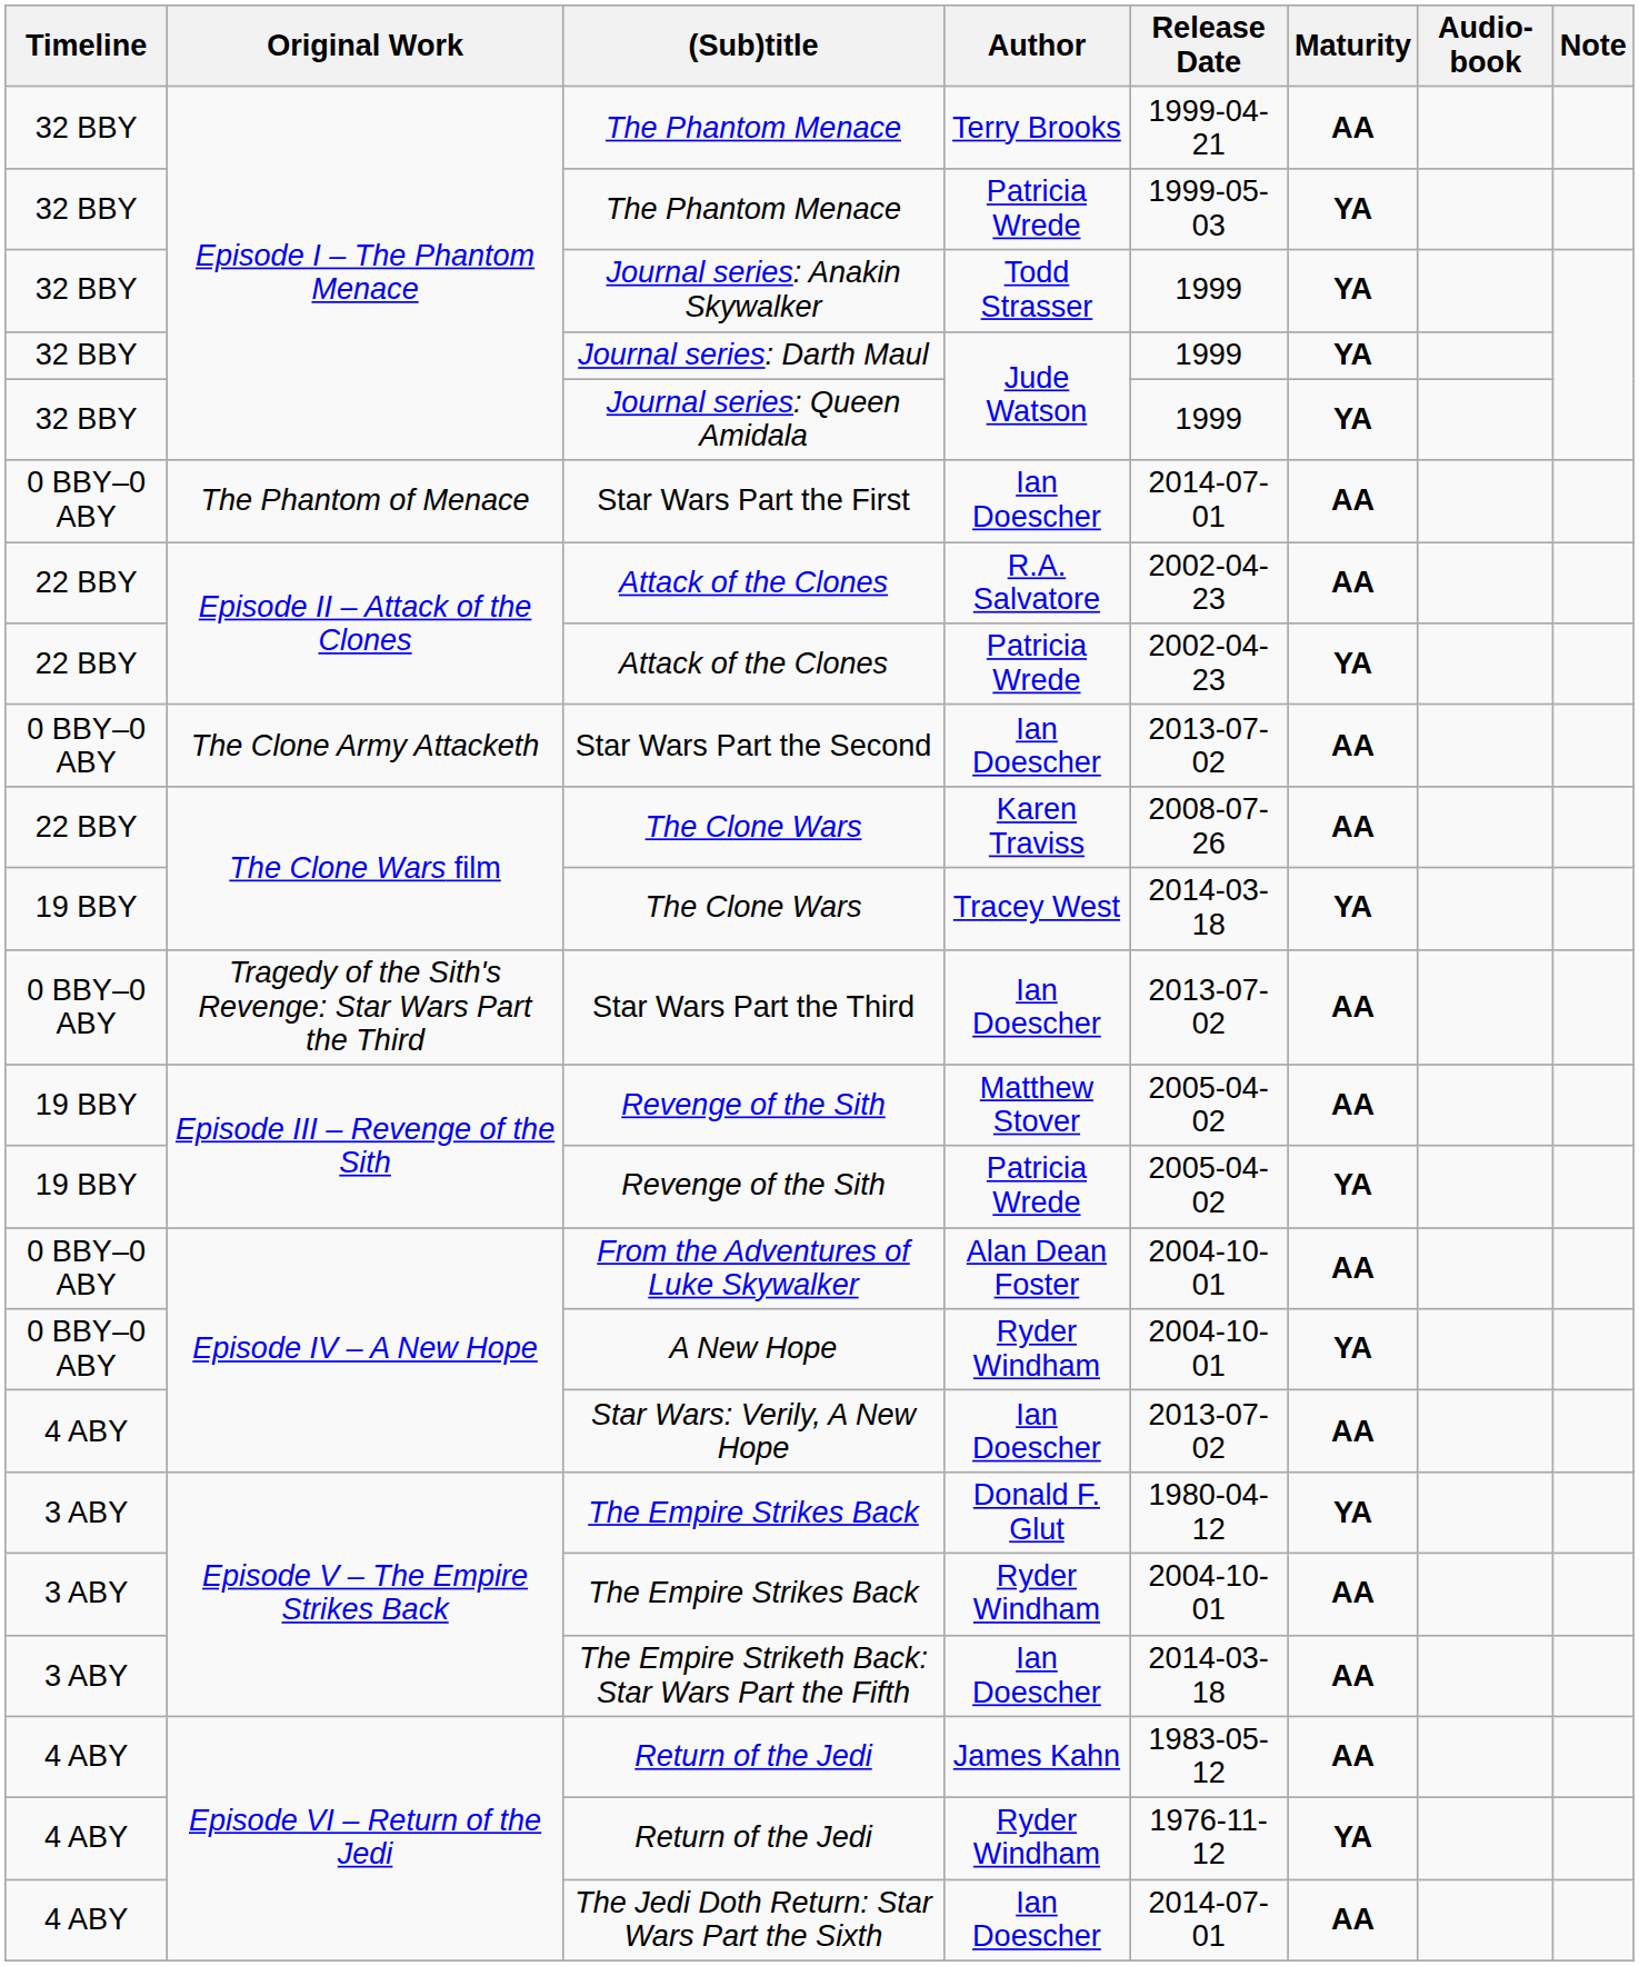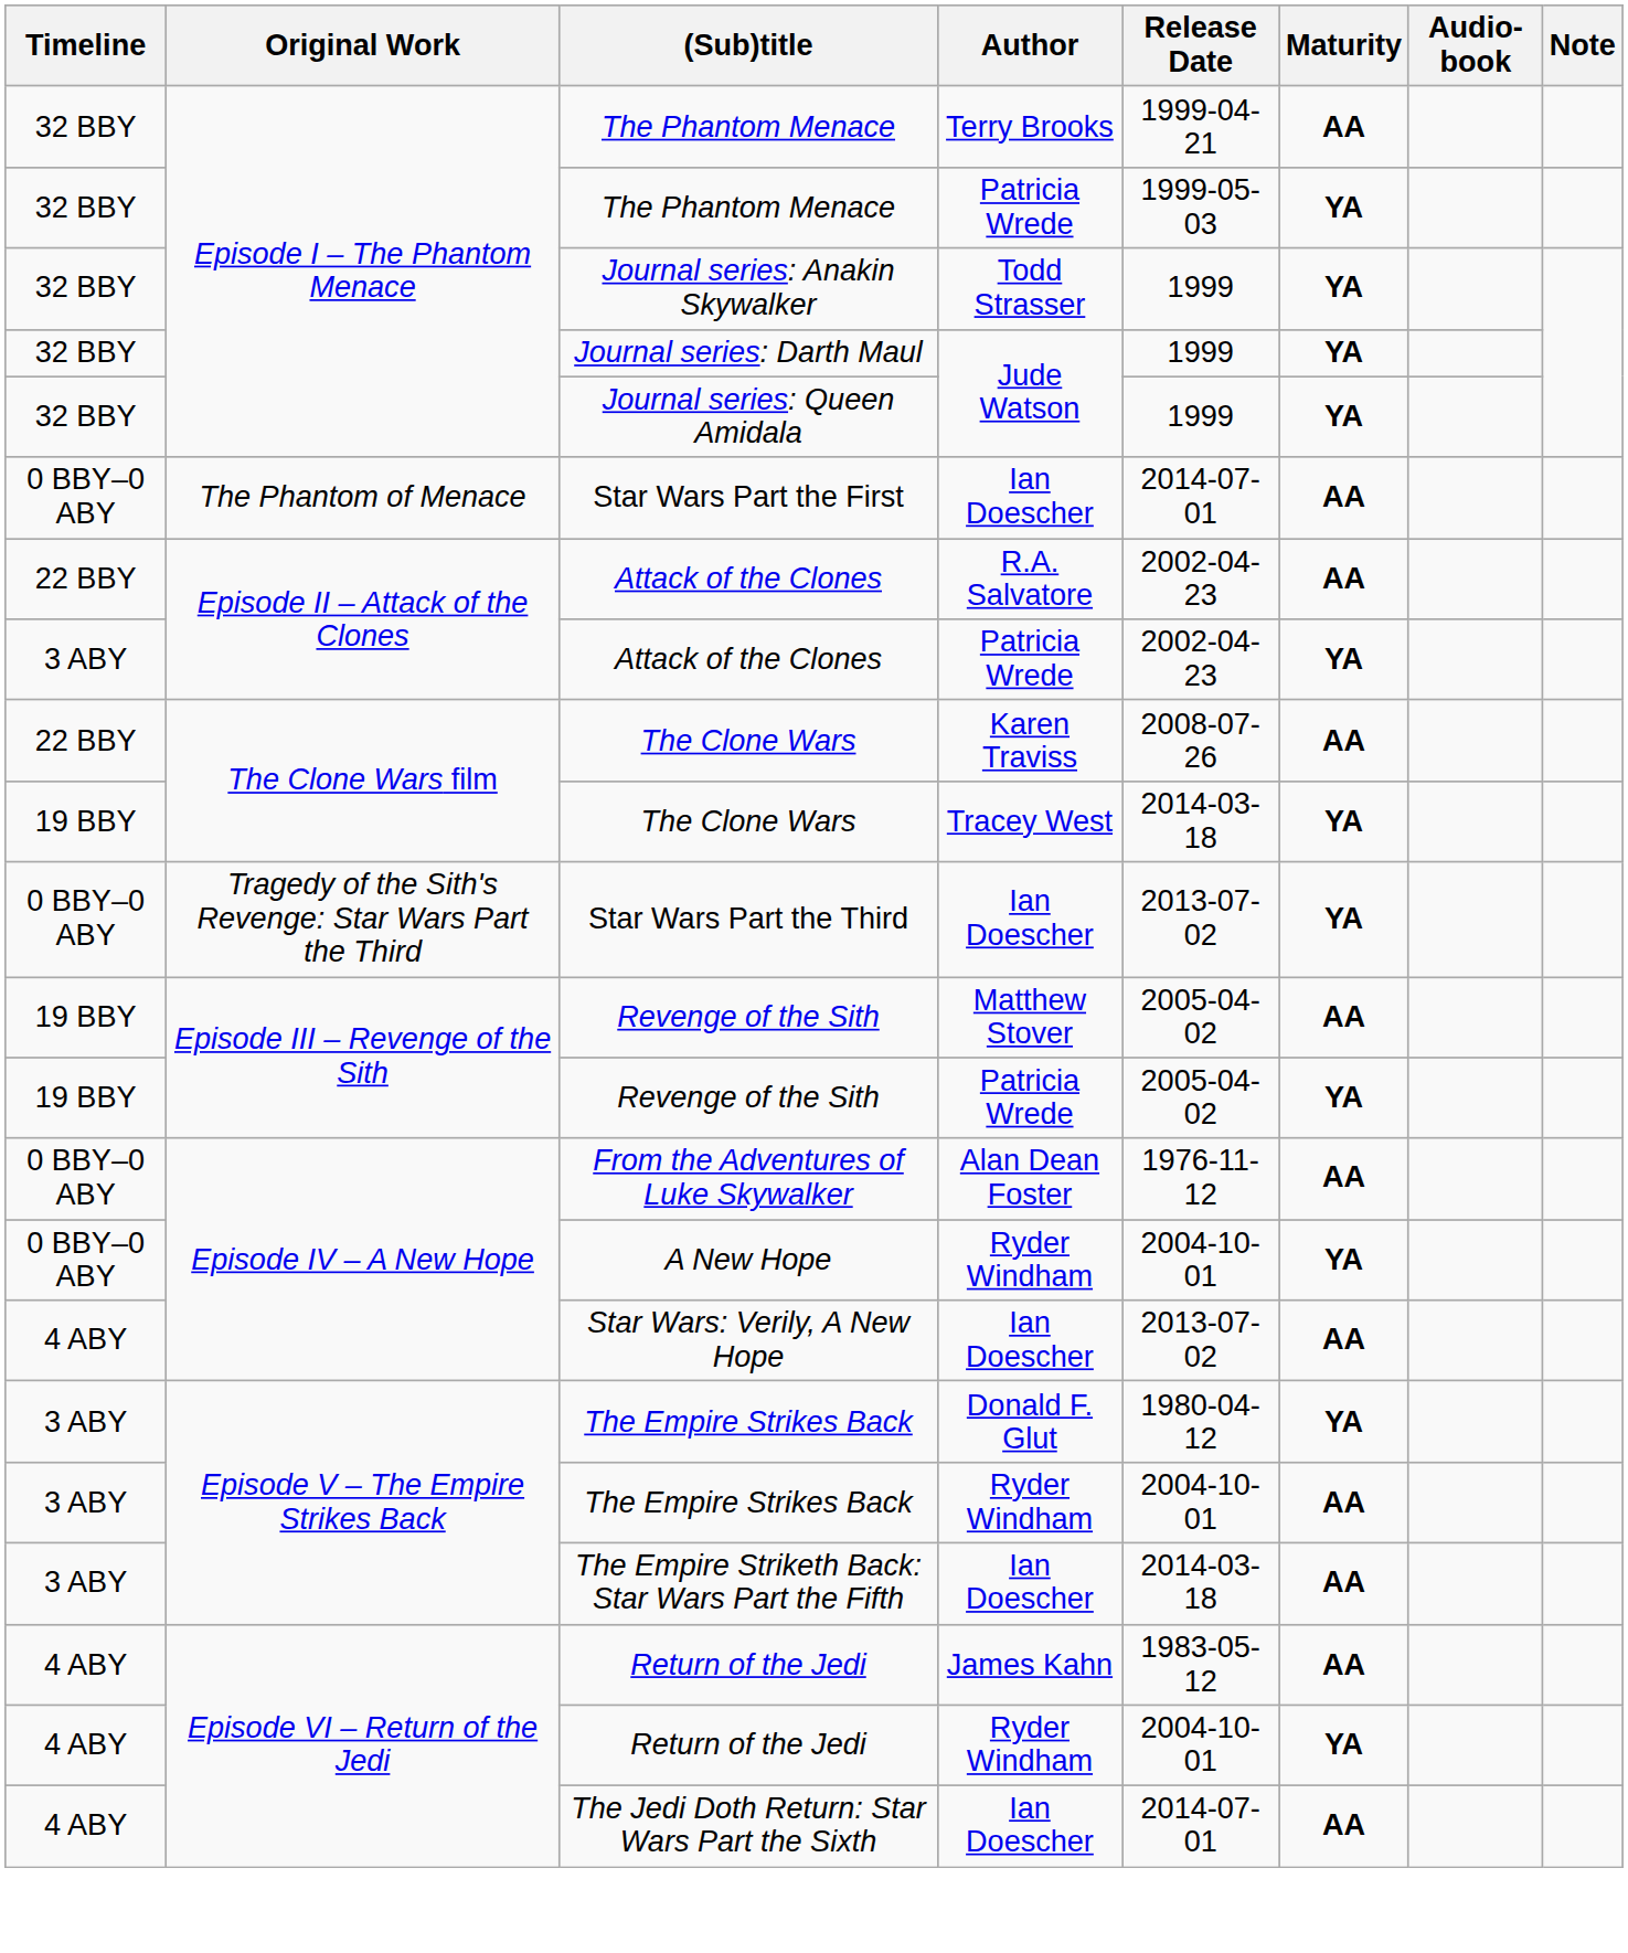Attack of the Clones / Patricia Wrede | Timeline: 22 BBY -> 3 ABY
- row: 0 BBY–0 ABY | The Clone Army Attacketh | Star Wars Part the Second | Ian Doescher | 2013-07-02 | AA
Star Wars Part the Third | Maturity: AA -> YA
From the Adventures of Luke Skywalker | Release Date: 2004-10-01 -> 1976-11-12
Return of the Jedi / Ryder Windham | Release Date: 1976-11-12 -> 2004-10-01
